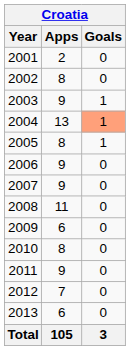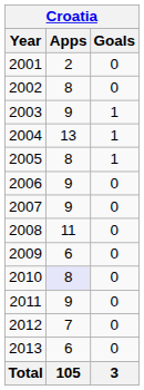2004 | Goals: lightsalmon background -> no background
2010 | Apps: no background -> lavender background
